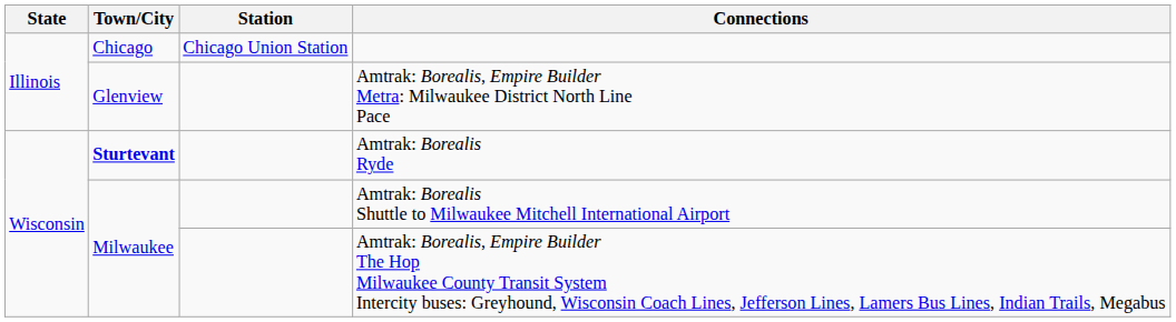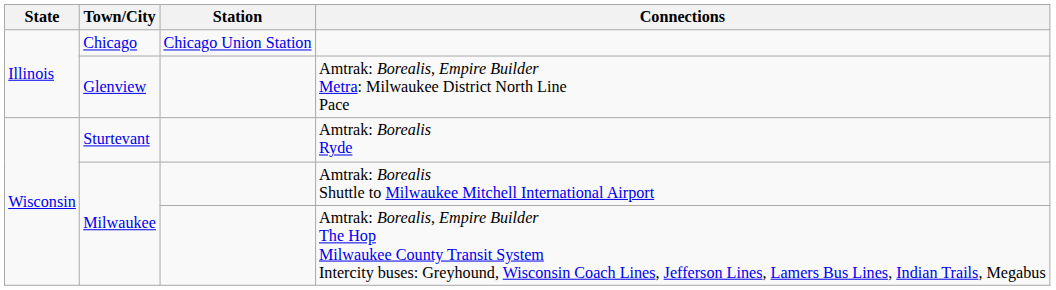Amtrak: Borealis Ryde | Town/City: bold -> normal
